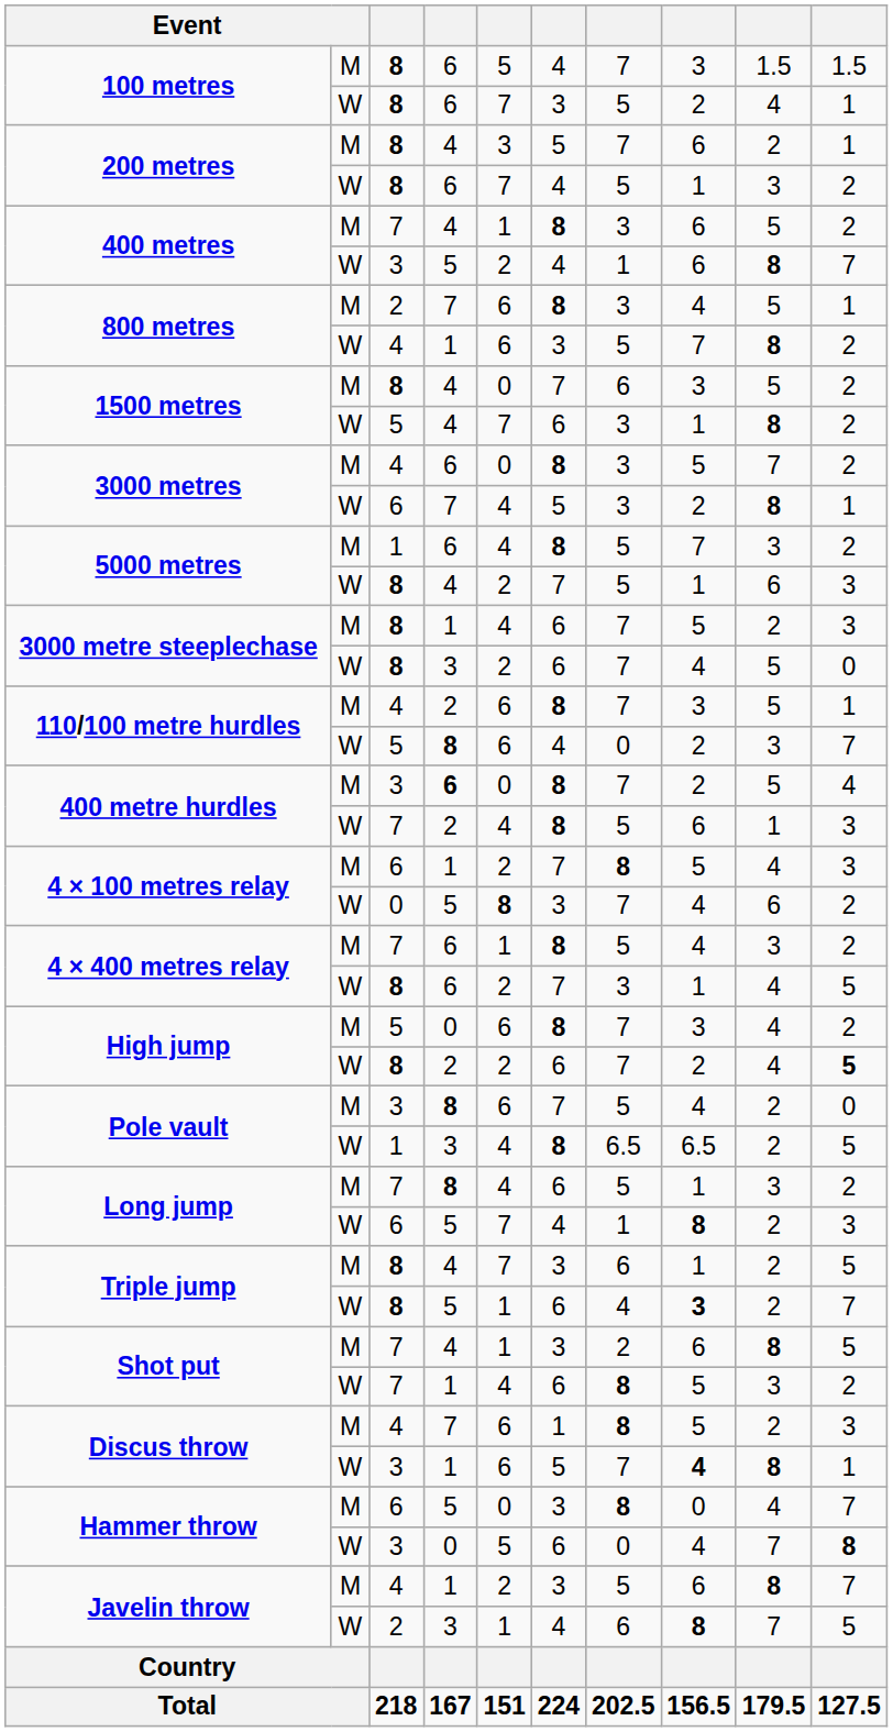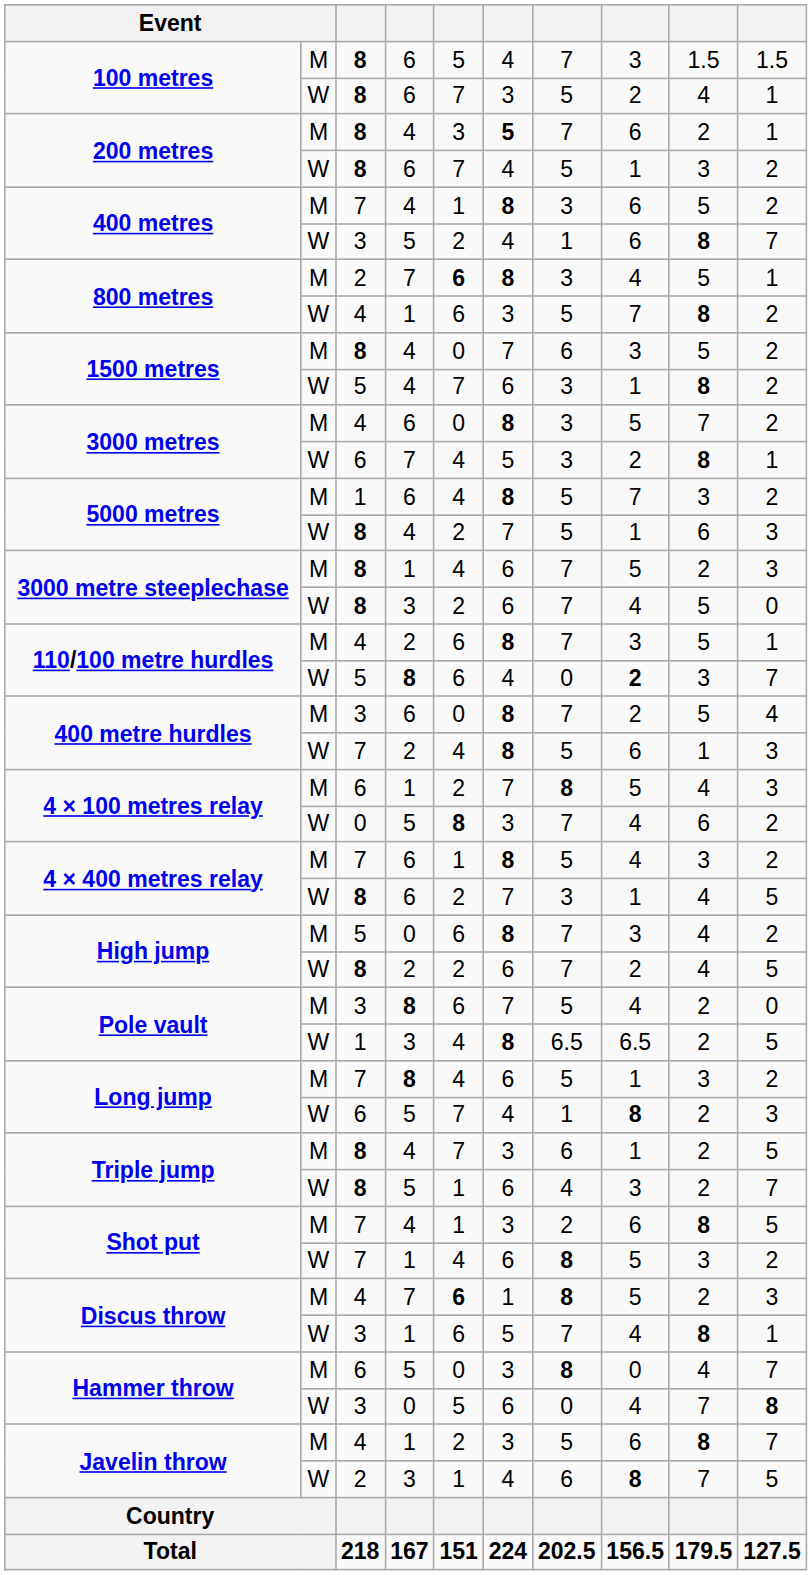200 metres / M | column 6: normal -> bold
800 metres / M | column 5: normal -> bold
110/100 metre hurdles / W | column 8: normal -> bold
400 metre hurdles / M | column 4: bold -> normal
High jump / W | column 10: bold -> normal
Triple jump / W | column 8: bold -> normal
Discus throw / M | column 5: normal -> bold
Discus throw / W | column 8: bold -> normal
